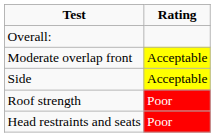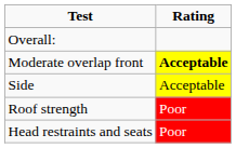Moderate overlap front | Rating: normal -> bold
